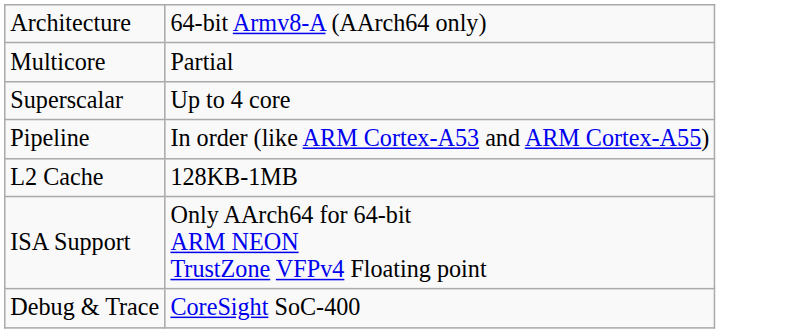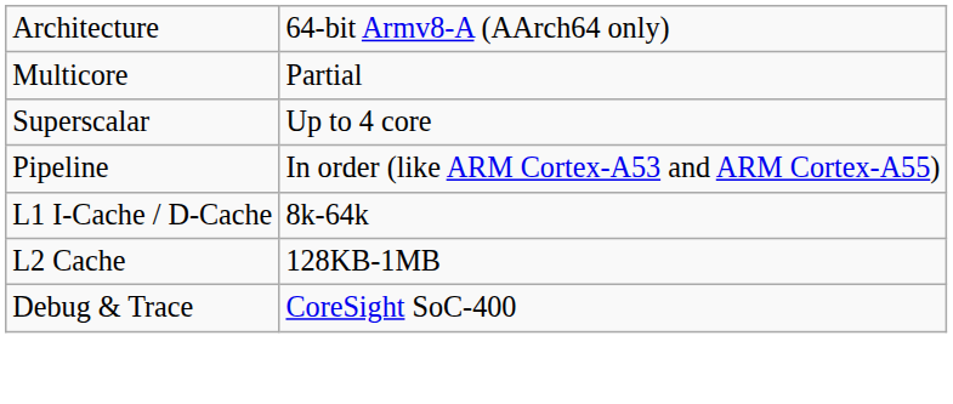+ row: L1 I-Cache / D-Cache | 8k-64k
- row: ISA Support | Only AArch64 for 64-bit ARM NEON TrustZone VFPv4 Floating point
